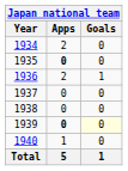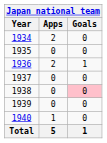1935 | Apps: bold -> normal
1938 | Goals: no background -> pink background
1939 | Apps: bold -> normal
1939 | Goals: lightyellow background -> no background
